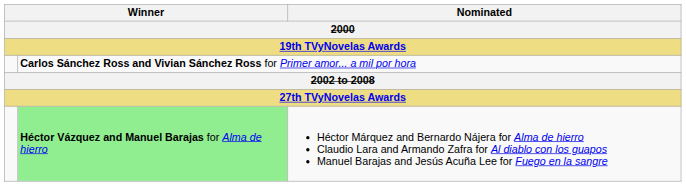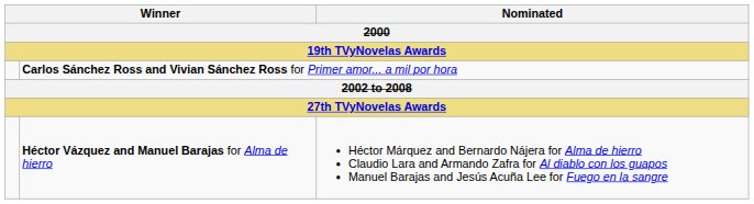Héctor Vázquez and Manuel Barajas for Alma de hierro | column 2: lightgreen background -> no background
